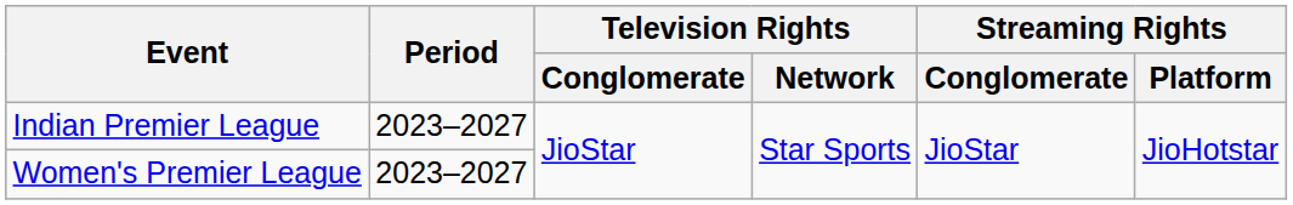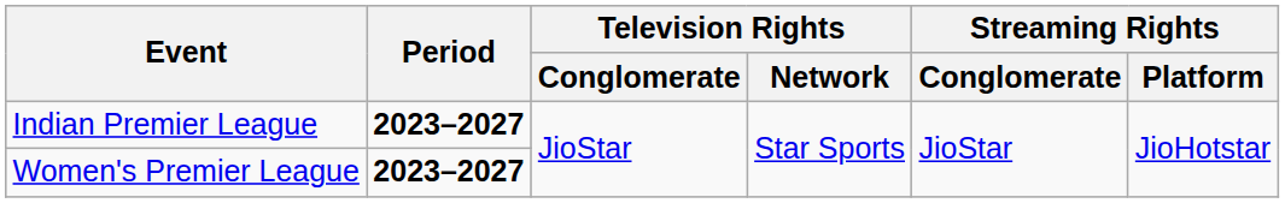Indian Premier League | Period: normal -> bold
Women's Premier League | Period: normal -> bold
